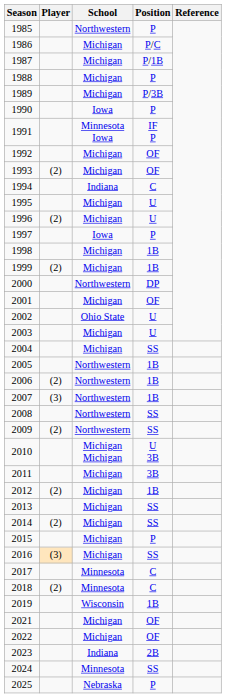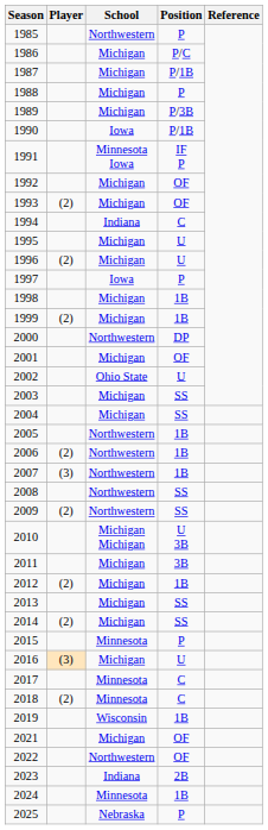1990 | Position: P -> P/1B
2003 | Position: U -> SS
2015 | School: Michigan -> Minnesota
2016 | Position: SS -> U
2022 | School: Michigan -> Northwestern
2024 | Position: SS -> 1B
